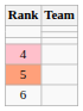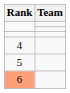row 5 | Rank: pink background -> no background
row 6 | Rank: lightsalmon background -> no background
row 7 | Rank: no background -> lightsalmon background
